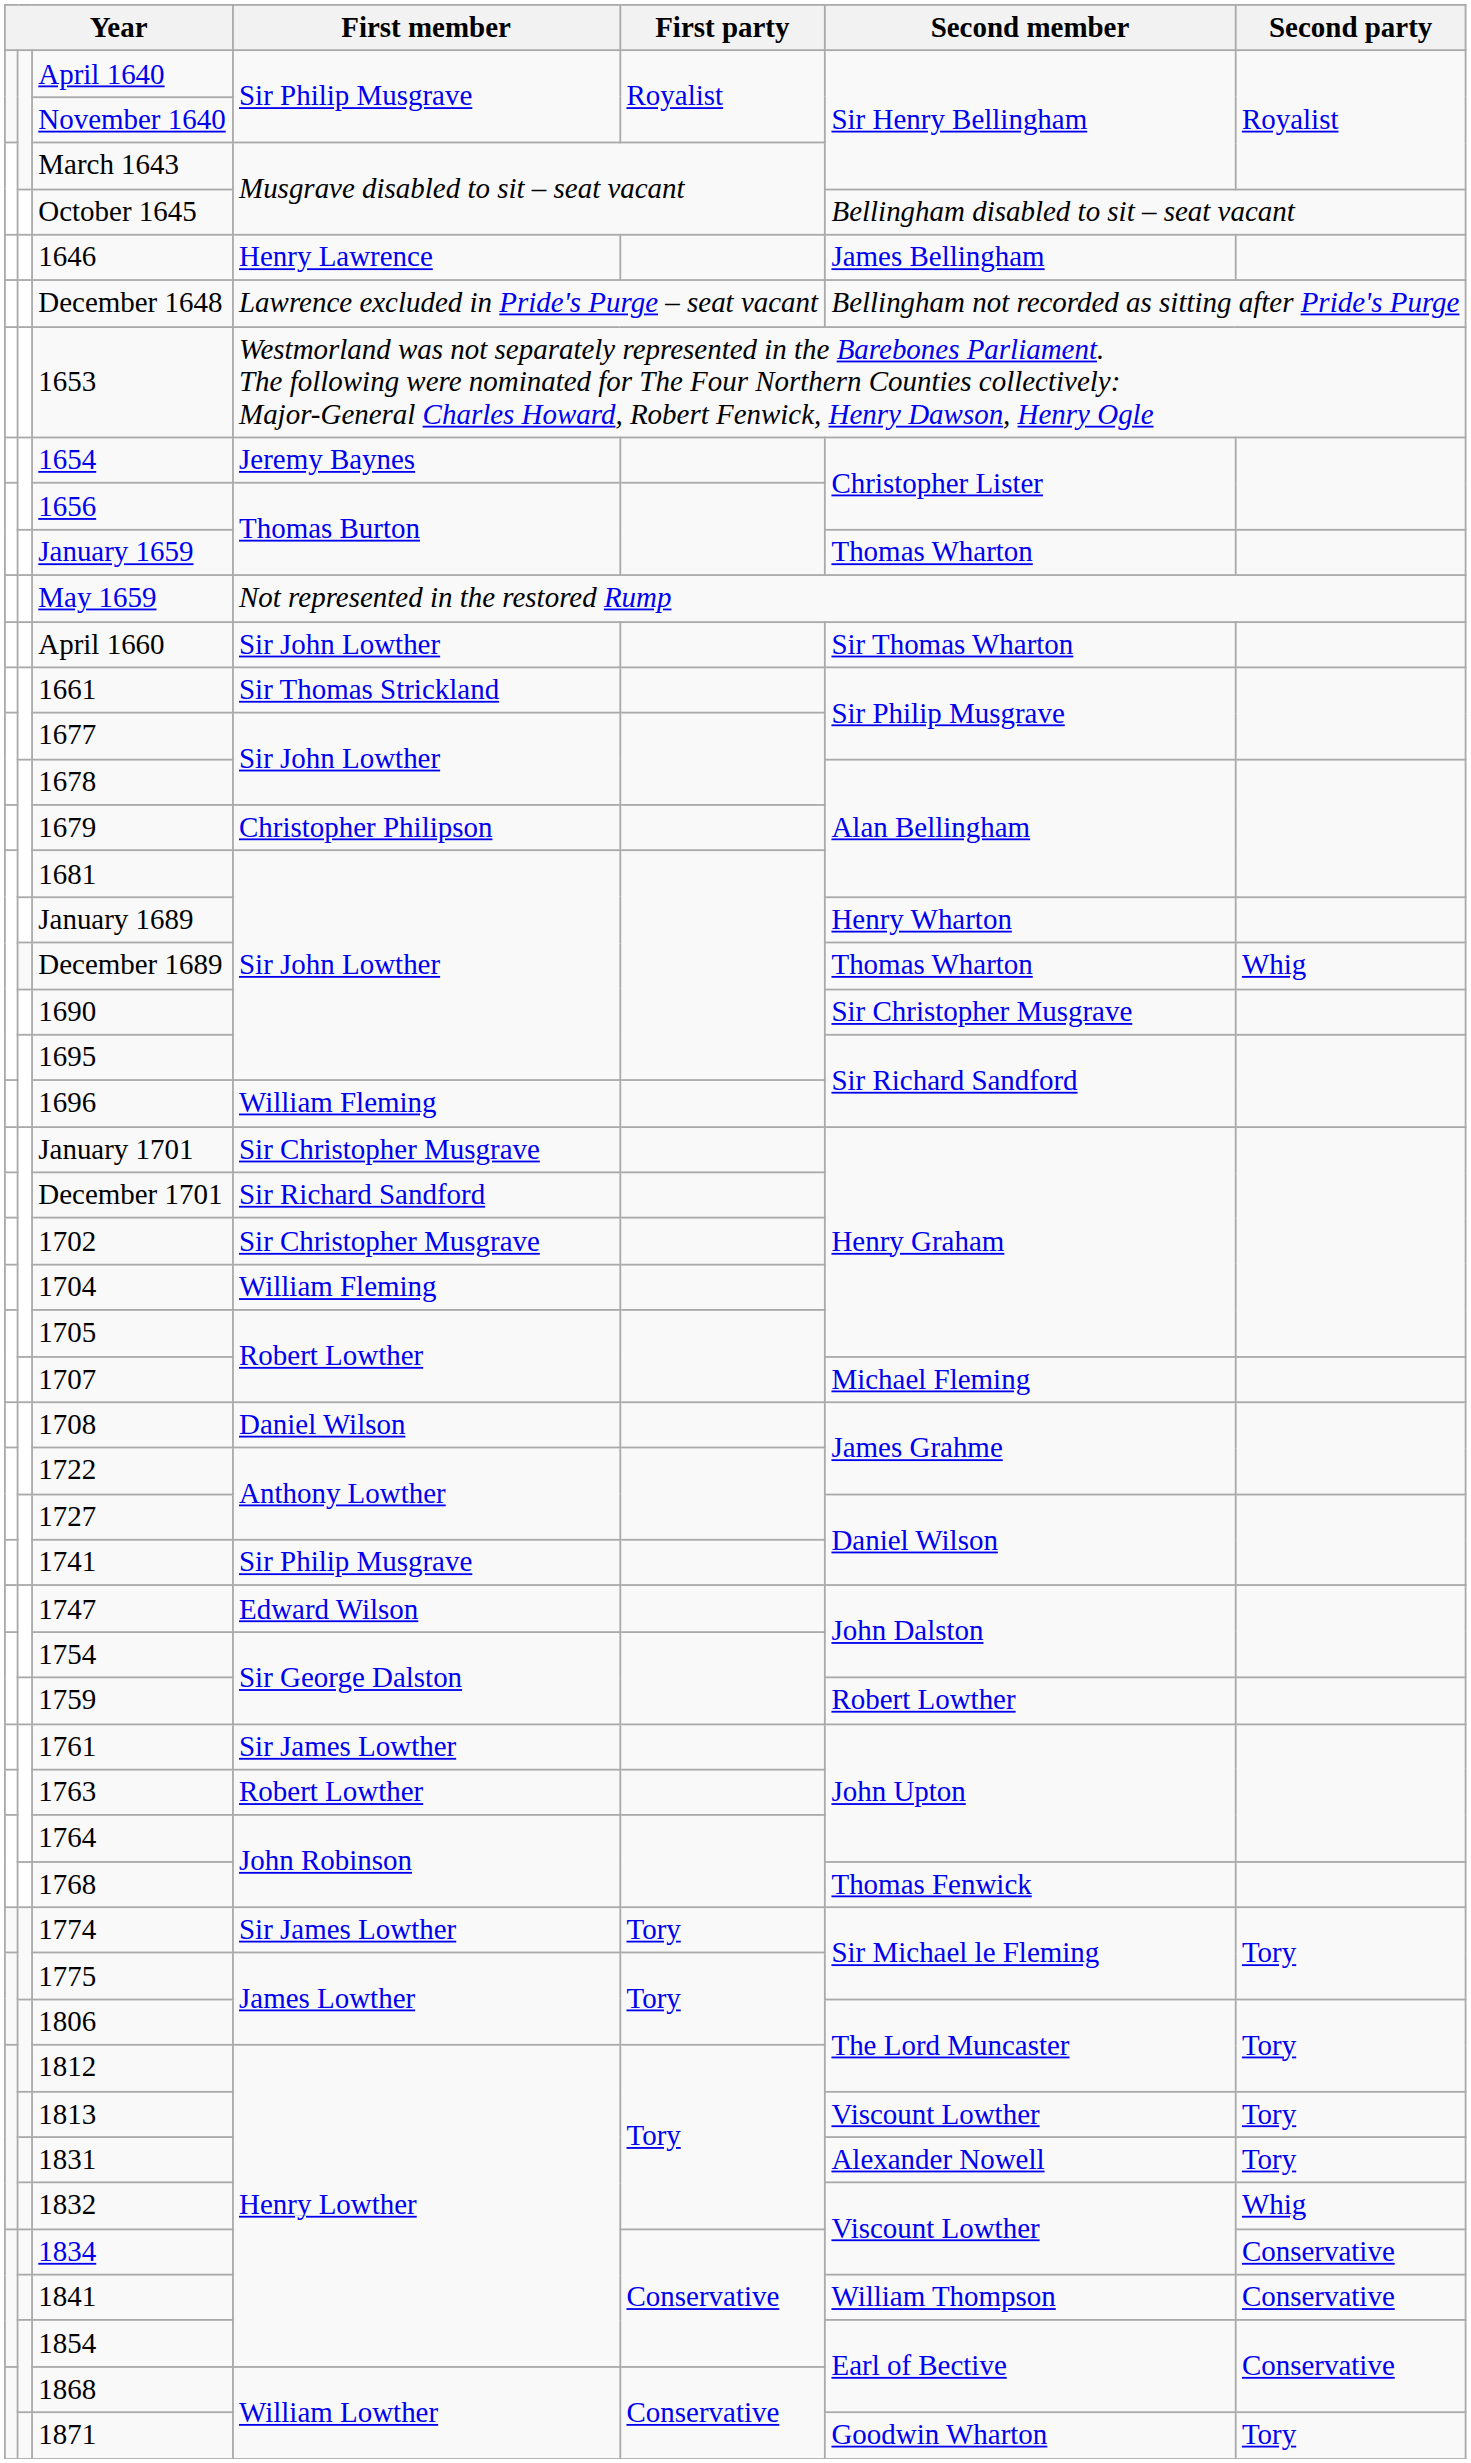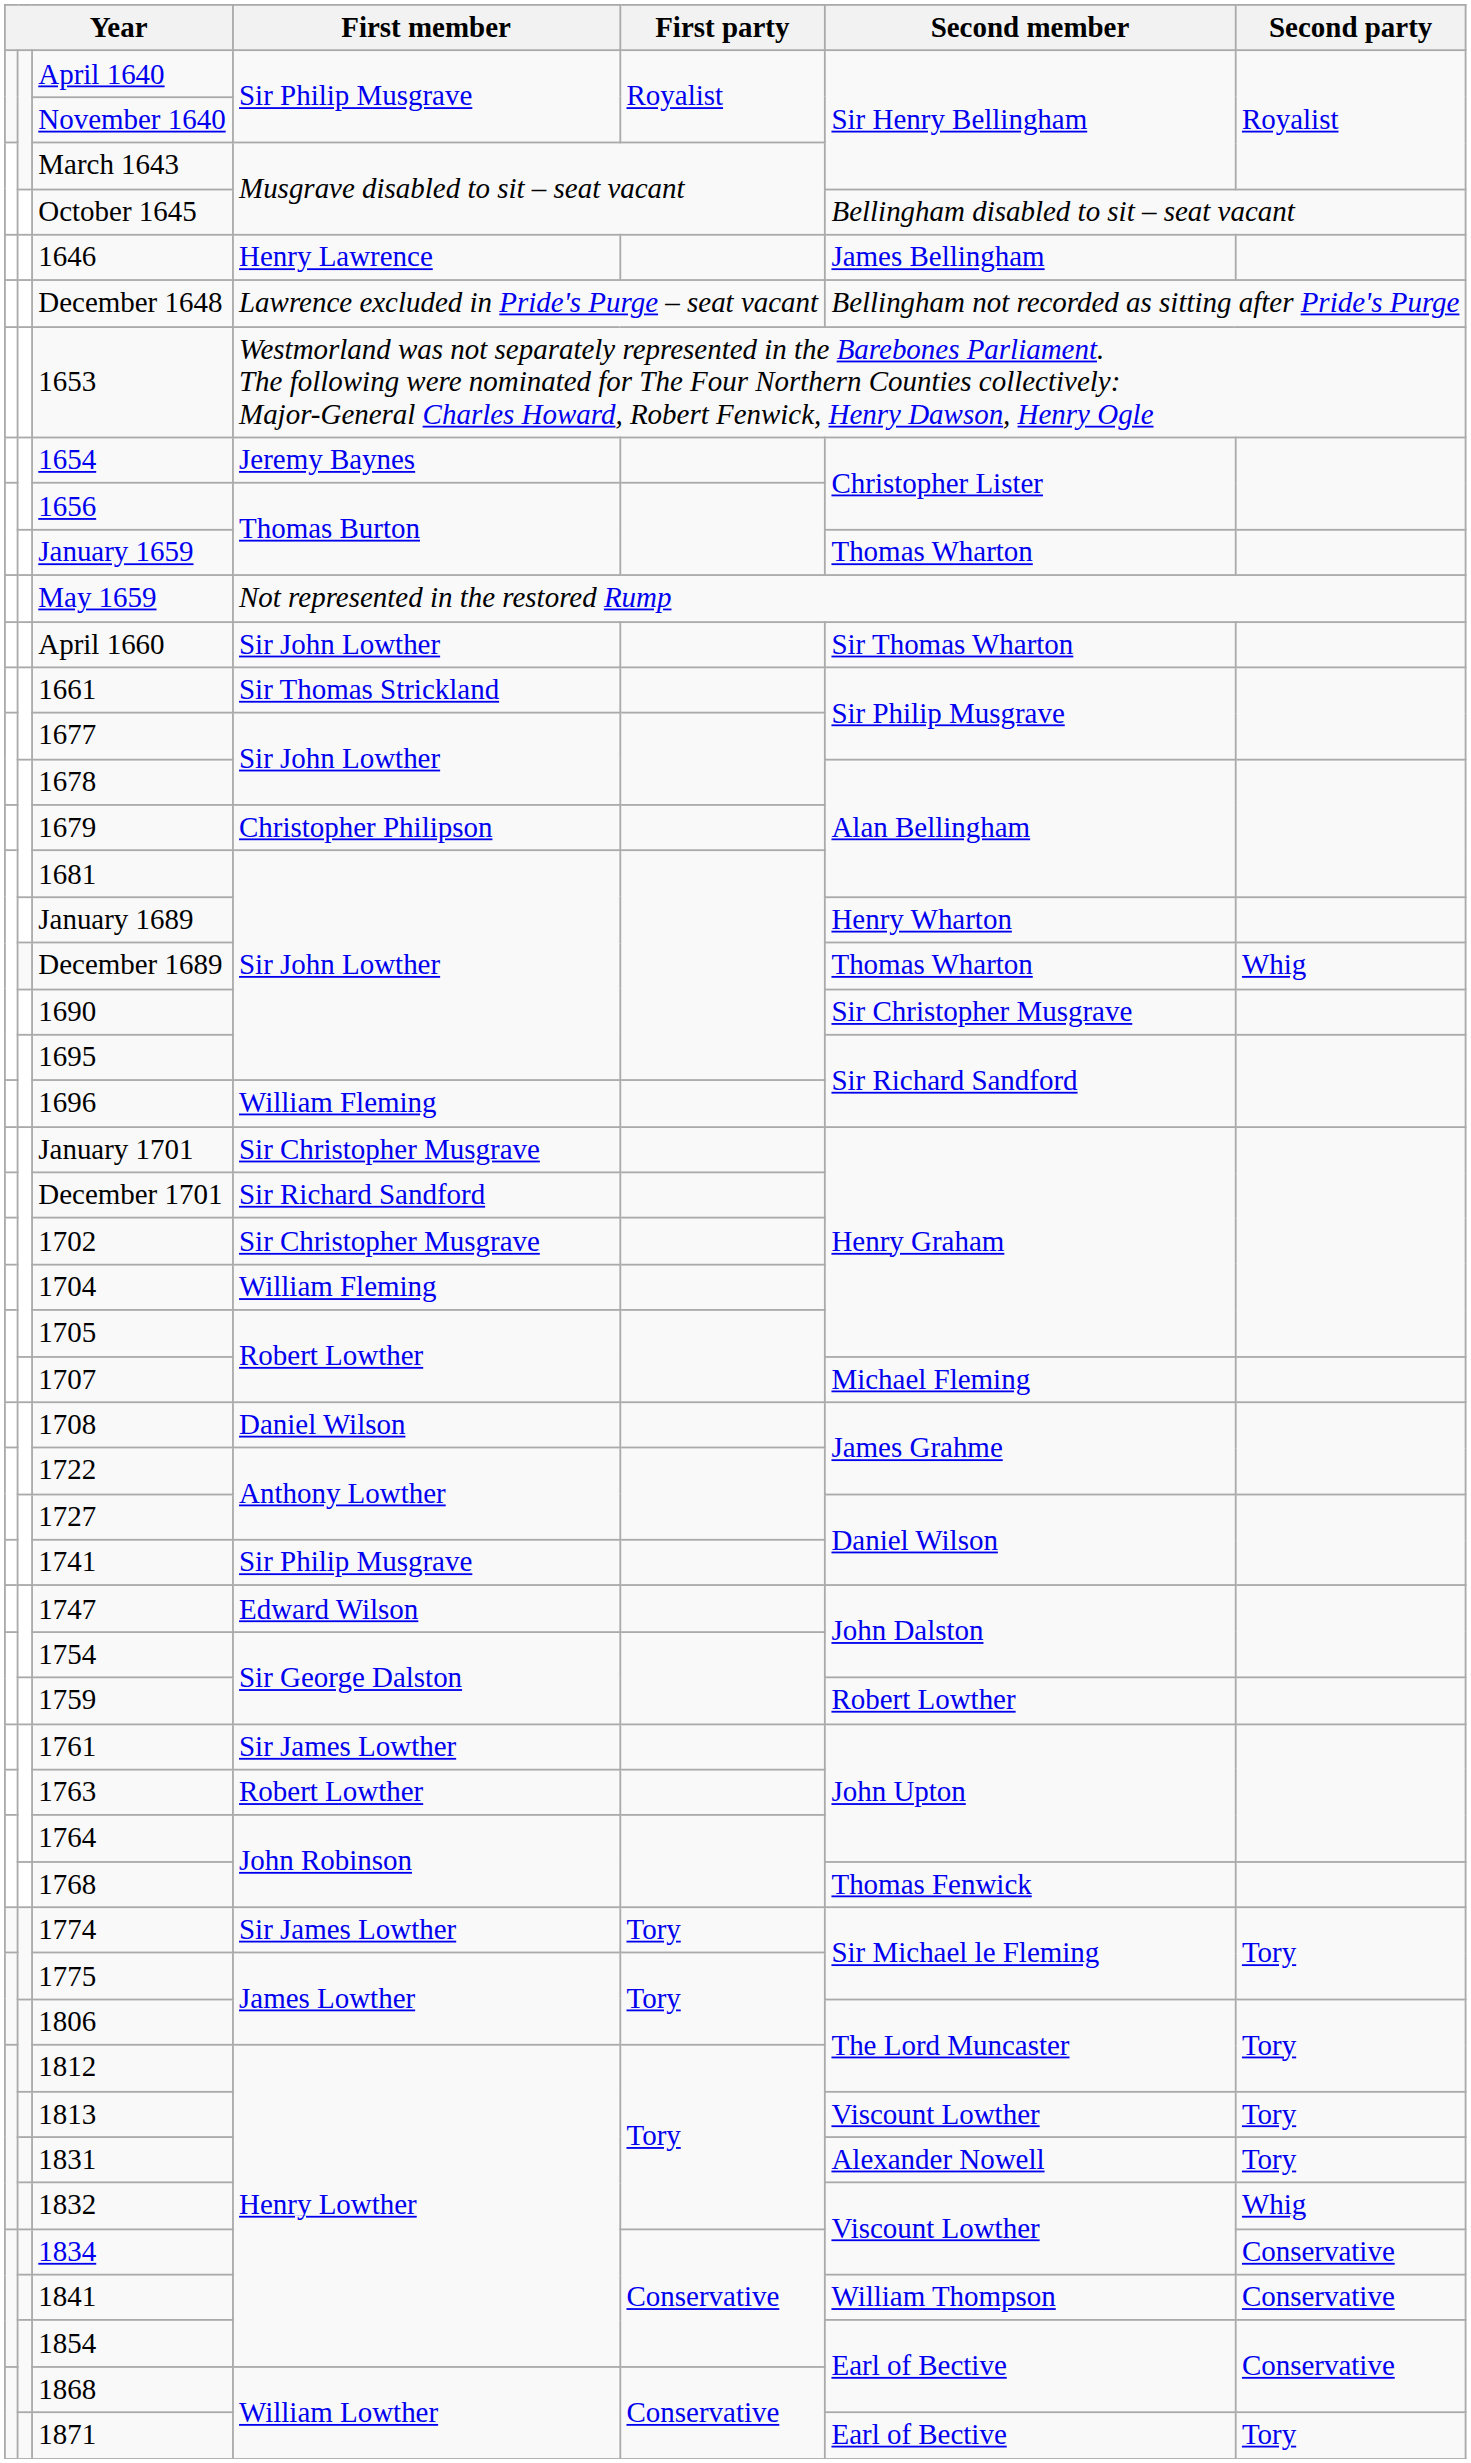1871 | Second member: Goodwin Wharton -> Earl of Bective
